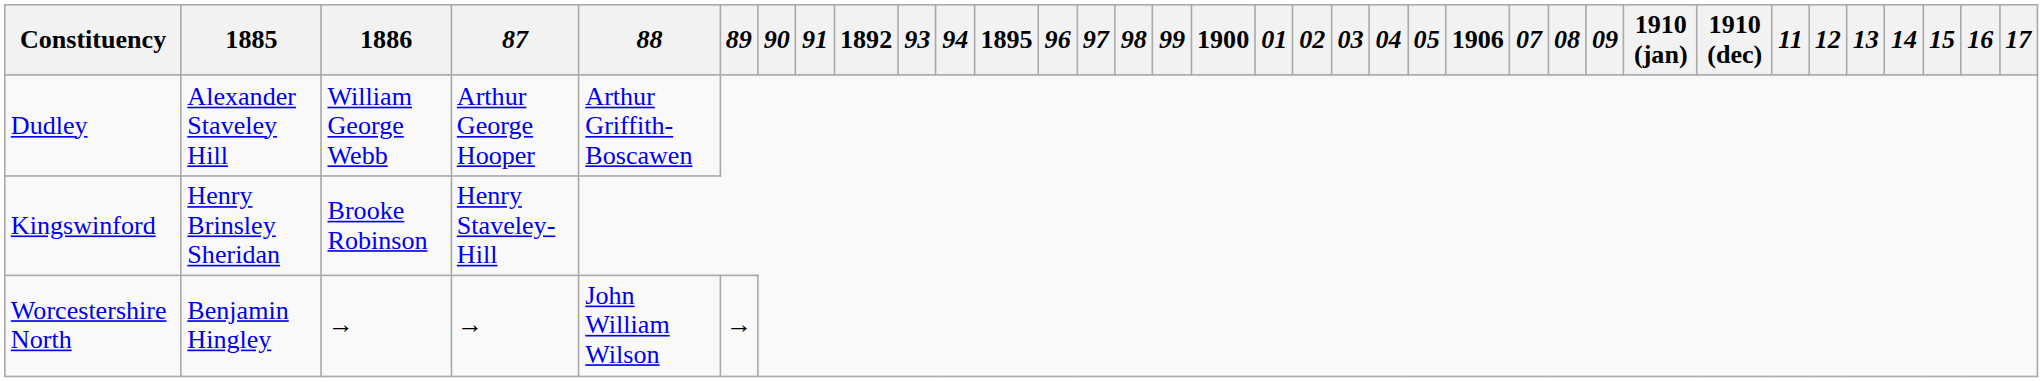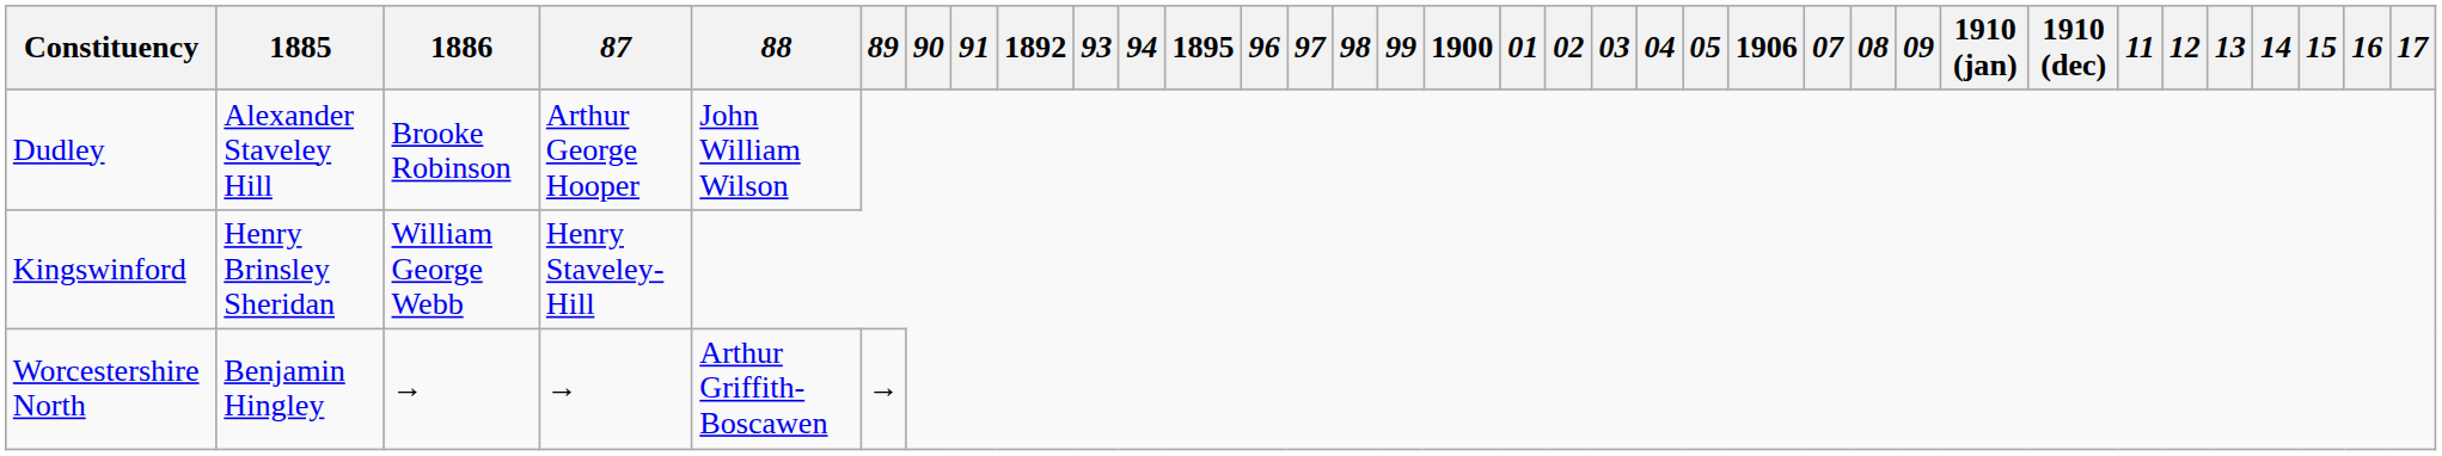Dudley | 1886: William George Webb -> Brooke Robinson
Dudley | 88: Arthur Griffith-Boscawen -> John William Wilson
Kingswinford | 1886: Brooke Robinson -> William George Webb
Worcestershire North | 88: John William Wilson -> Arthur Griffith-Boscawen
